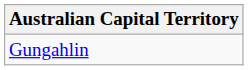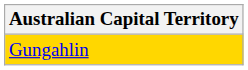row 2 | column 1: no background -> gold background
